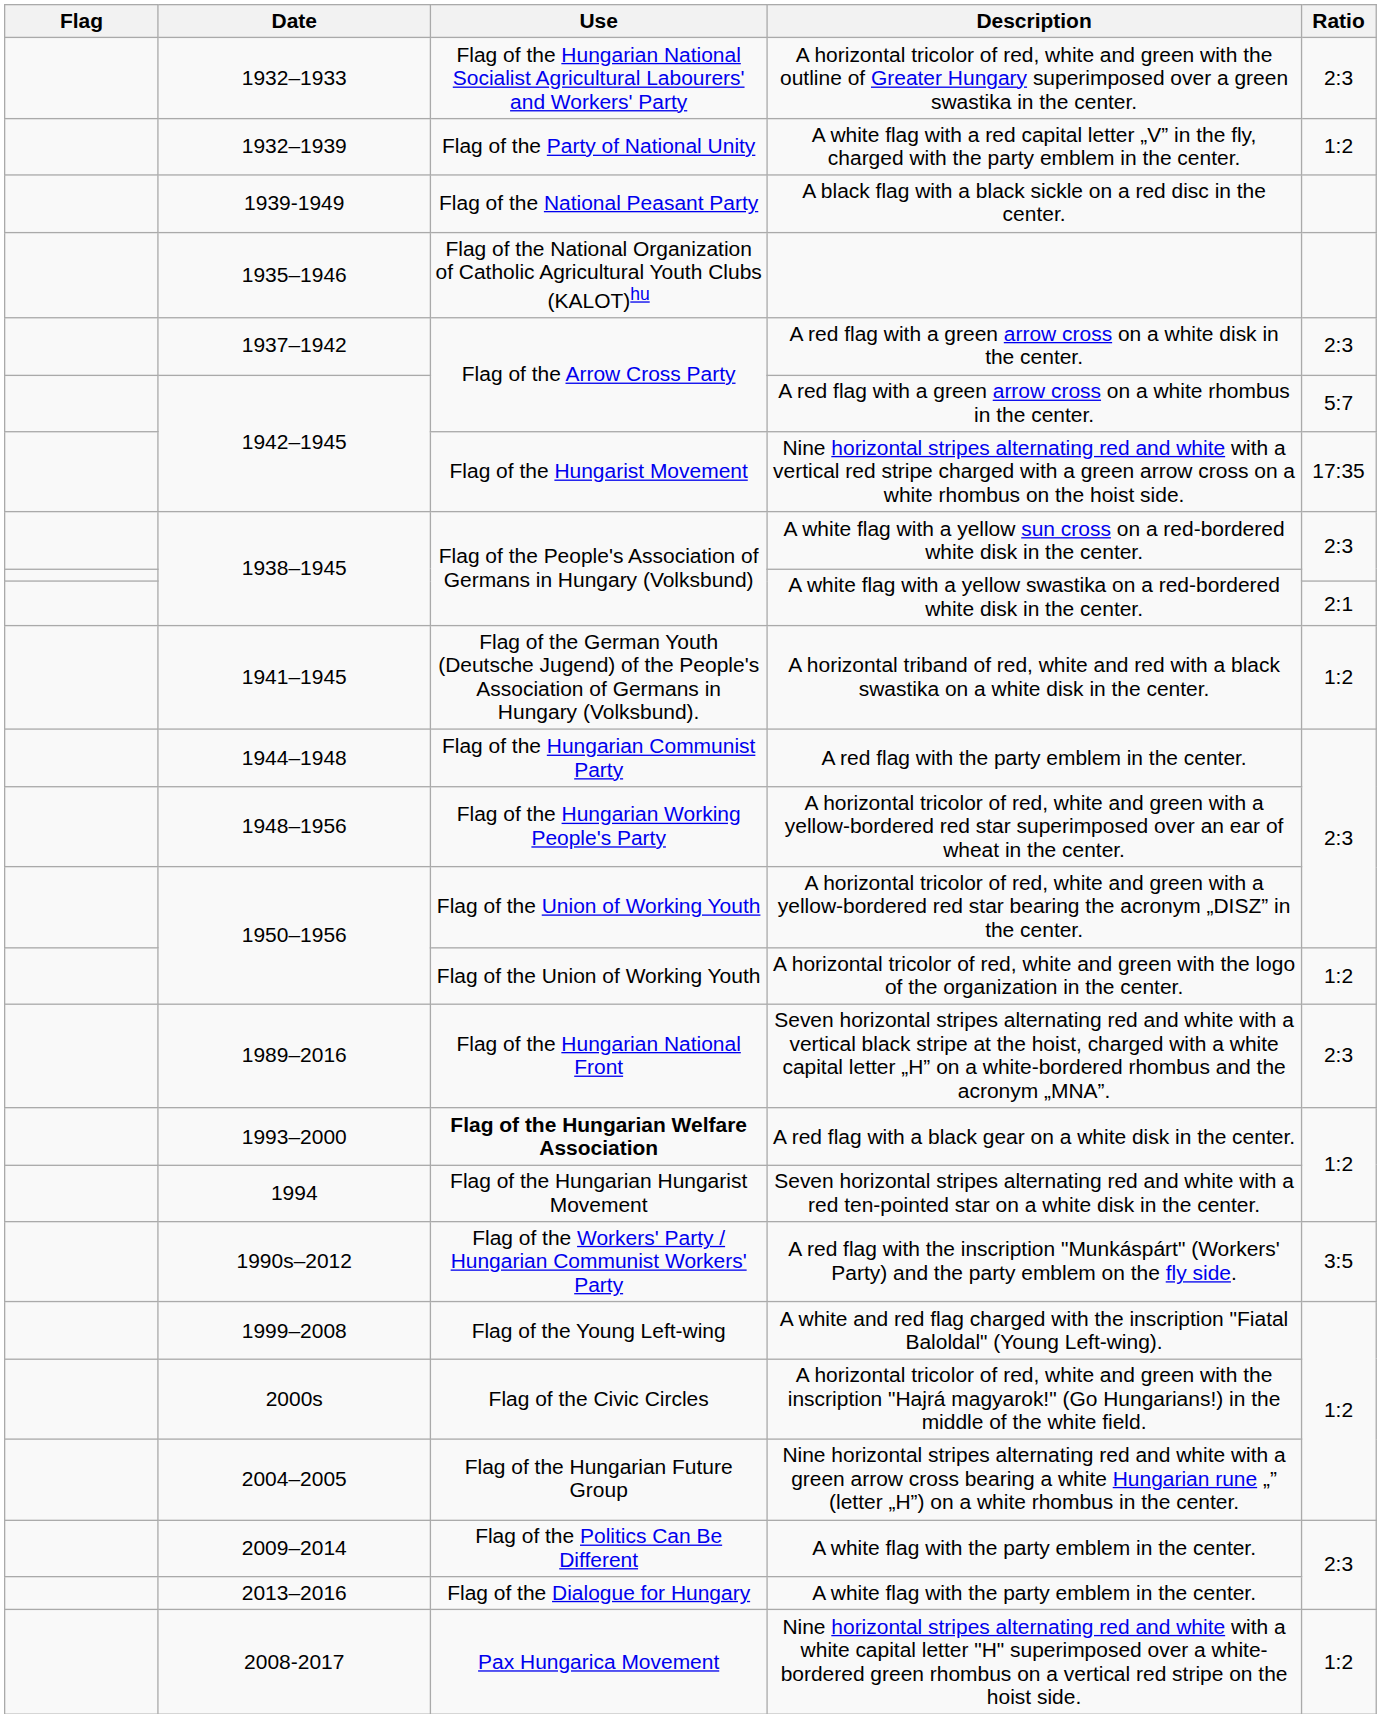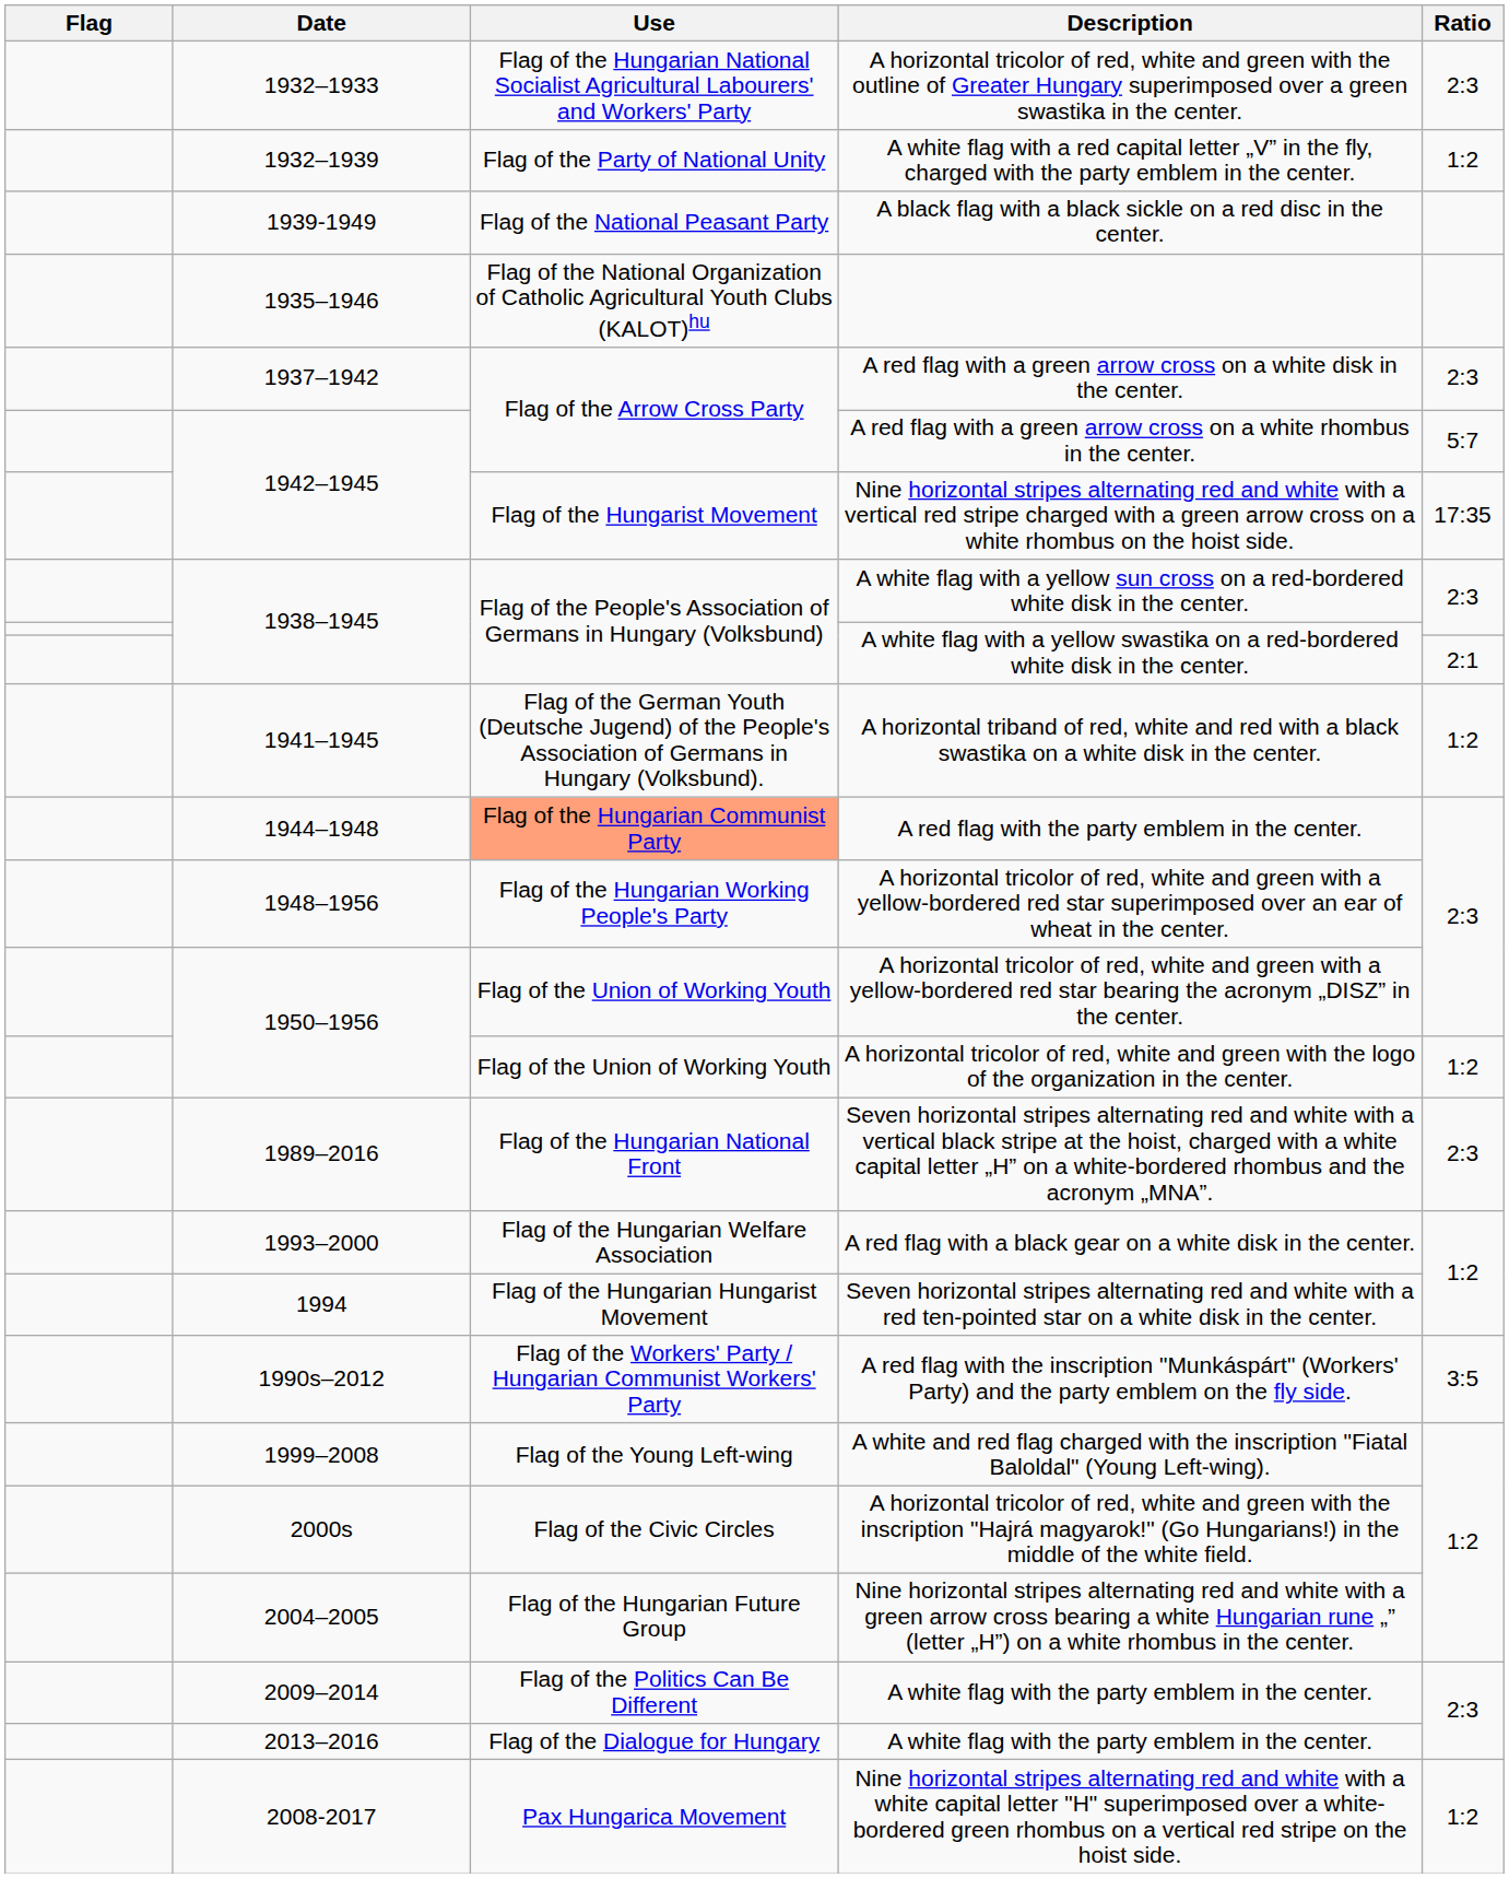A red flag with the party emblem in the center. | Use: no background -> lightsalmon background
A red flag with a black gear on a white disk in the center. | Use: bold -> normal
